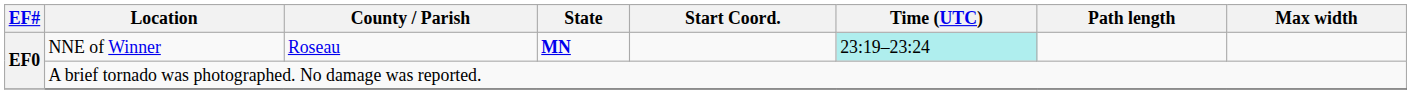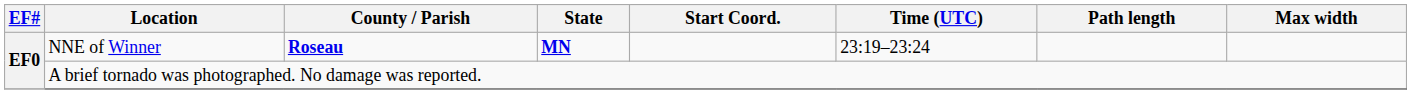NNE of Winner | County / Parish: normal -> bold
NNE of Winner | Time (UTC): paleturquoise background -> no background
